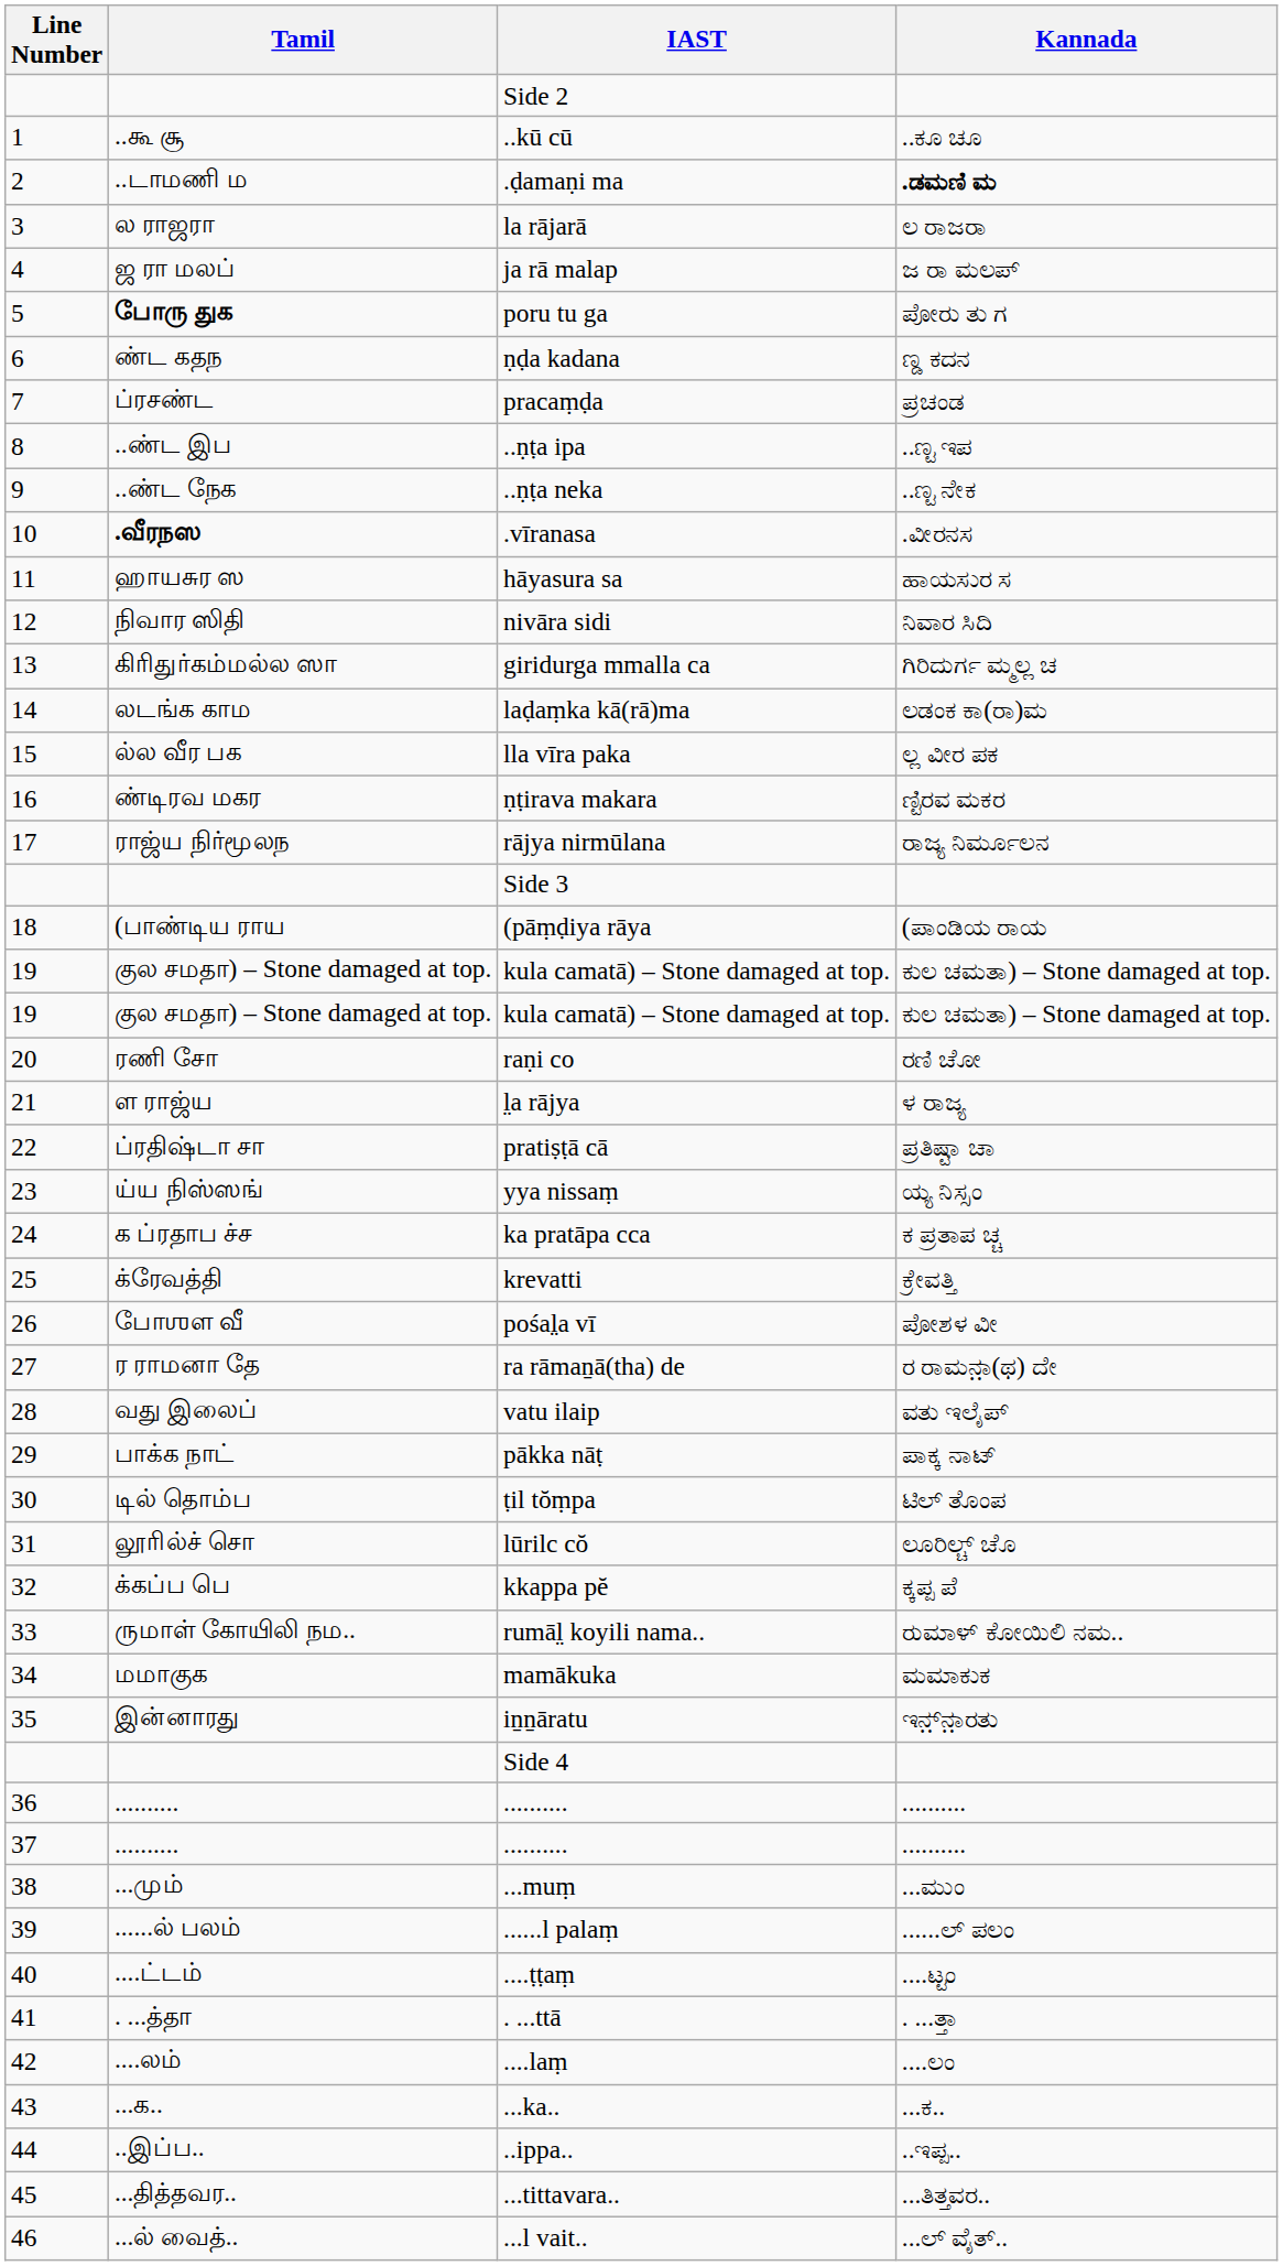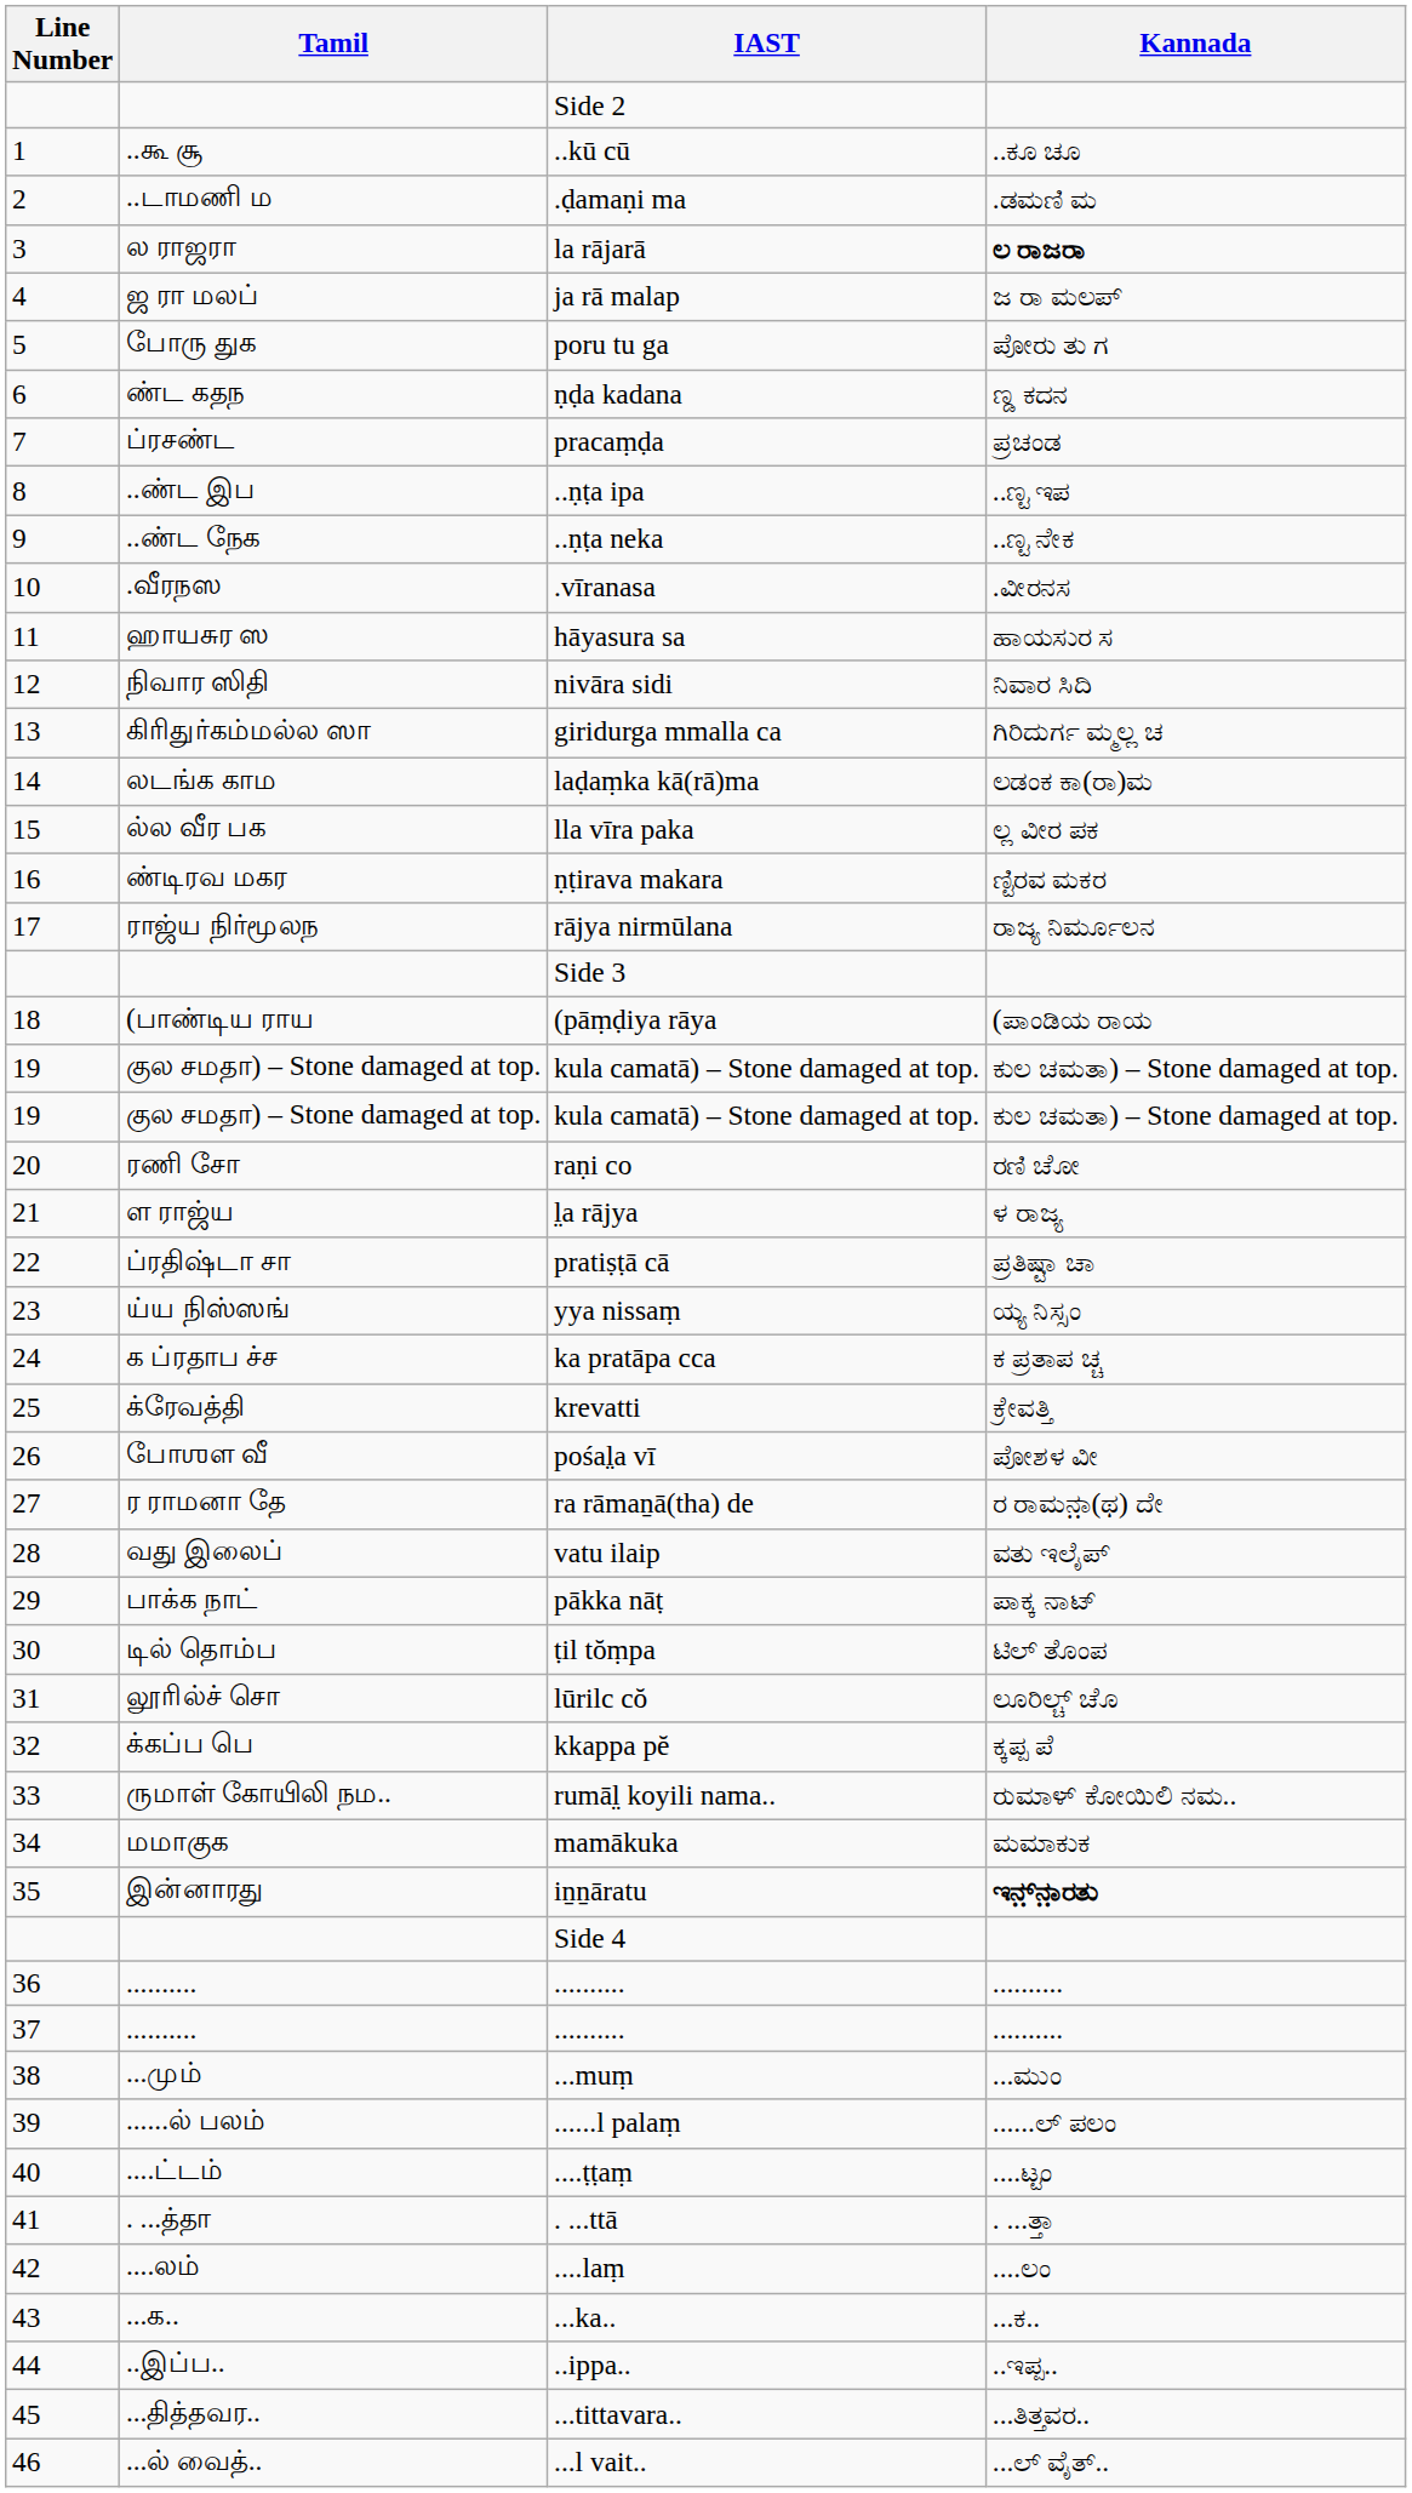.ḍamaṇi ma | Kannada: bold -> normal
la rājarā | Kannada: normal -> bold
poru tu ga | Tamil: bold -> normal
.vīranasa | Tamil: bold -> normal
iṉṉāratu | Kannada: normal -> bold
